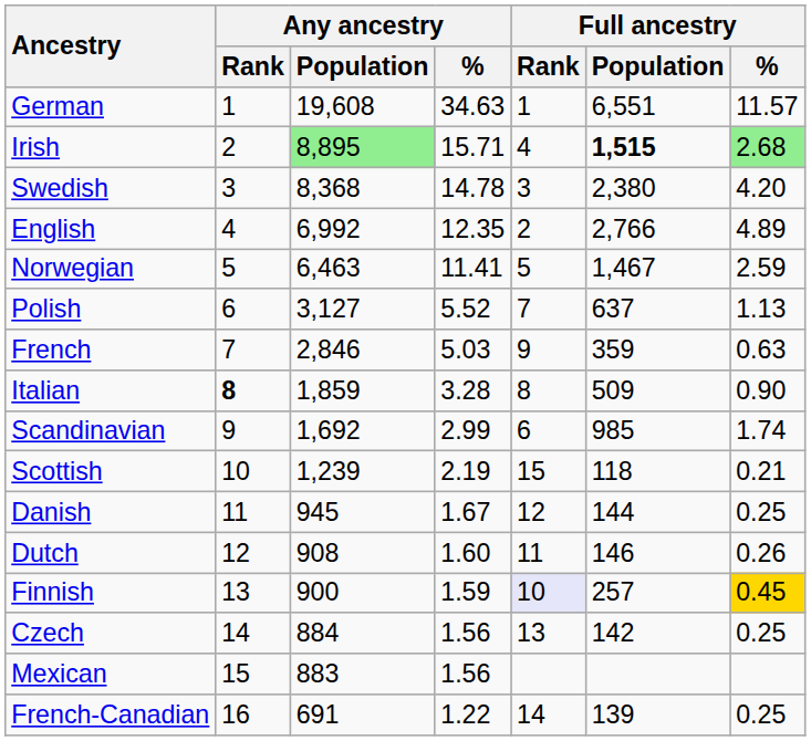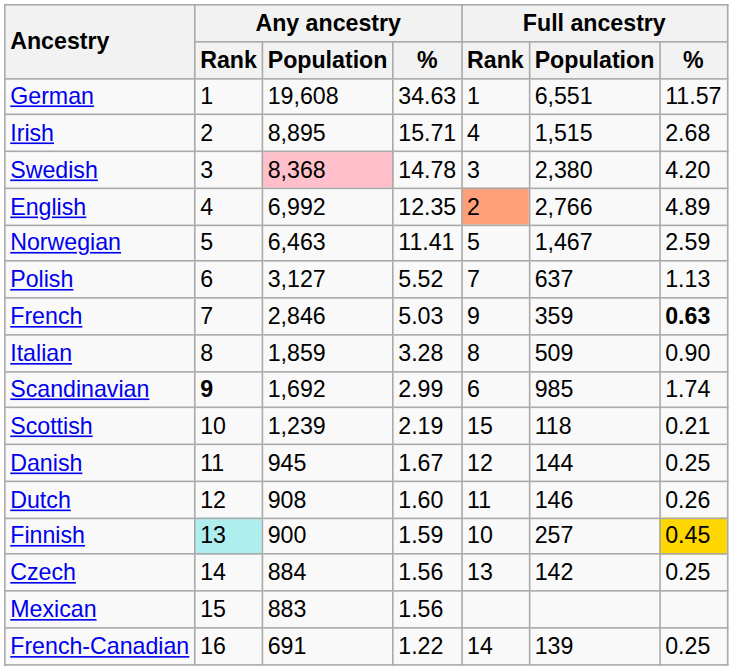Irish | Any ancestry / Population: lightgreen background -> no background
Irish | Full ancestry / Population: bold -> normal
Irish | Full ancestry / %: lightgreen background -> no background
Swedish | Any ancestry / Population: no background -> pink background
English | Full ancestry / Rank: no background -> lightsalmon background
French | Full ancestry / %: normal -> bold
Italian | Any ancestry / Rank: bold -> normal
Scandinavian | Any ancestry / Rank: normal -> bold
Finnish | Any ancestry / Rank: no background -> paleturquoise background
Finnish | Full ancestry / Rank: lavender background -> no background
